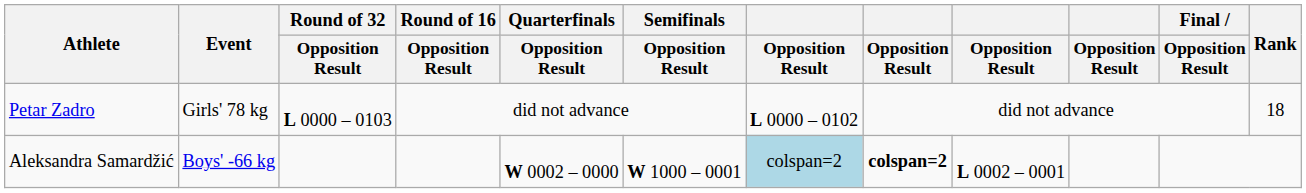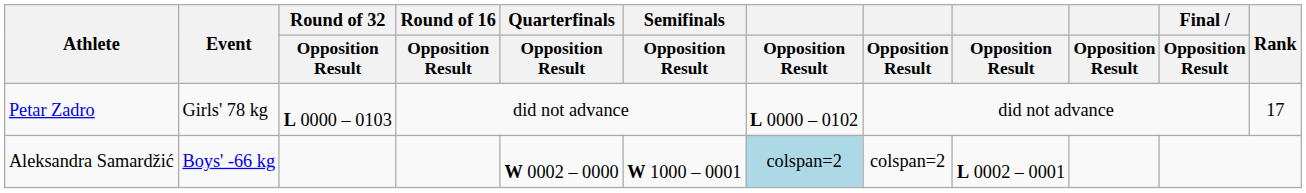Petar Zadro | Rank: 18 -> 17
Aleksandra Samardžić | column 8: bold -> normal
